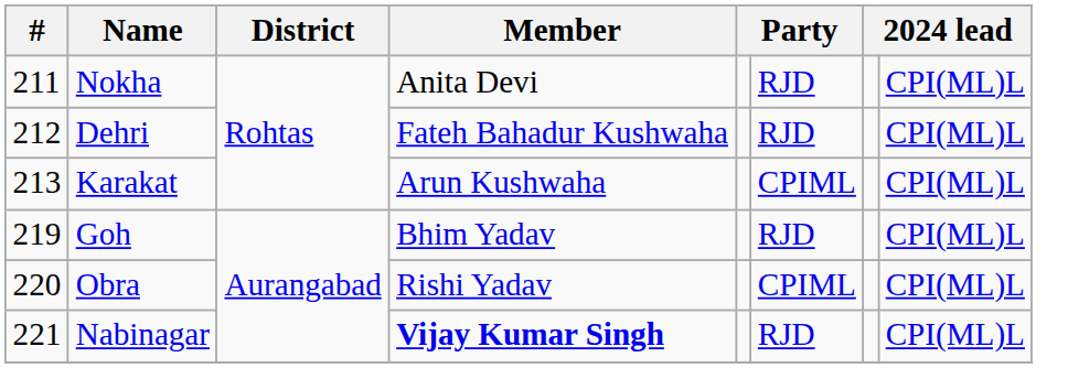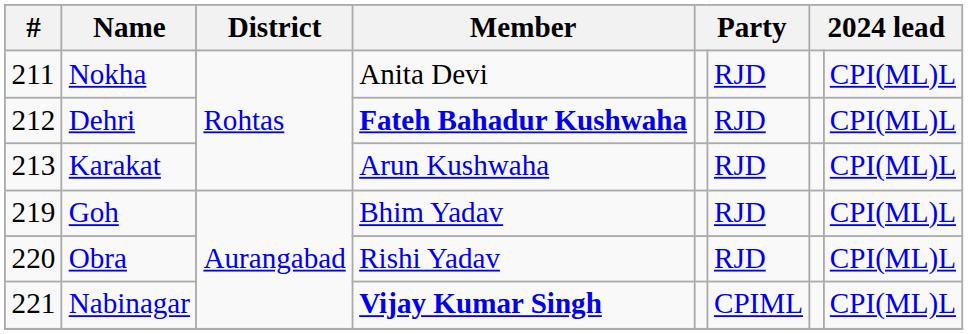Dehri | Member: normal -> bold
Karakat | column 6: CPIML -> RJD
Obra | column 6: CPIML -> RJD
Nabinagar | column 6: RJD -> CPIML
